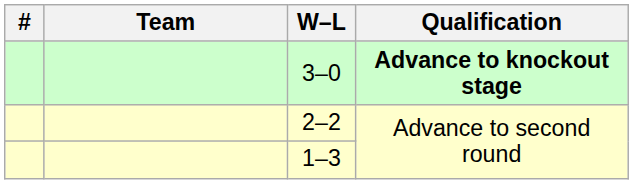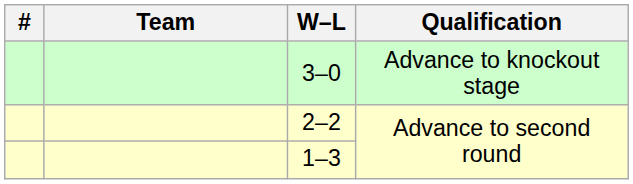3–0 | Qualification: bold -> normal
